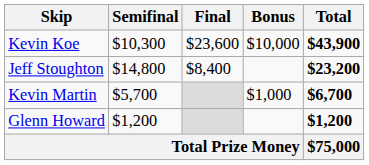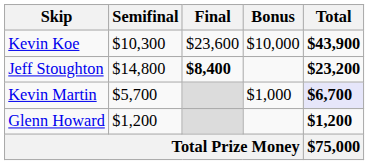Jeff Stoughton | Final: normal -> bold
Kevin Martin | Total: no background -> lavender background
